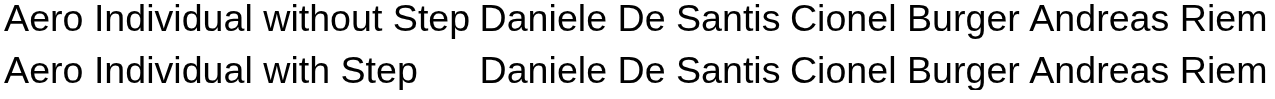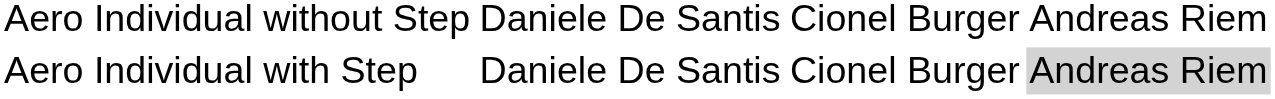Aero Individual with Step | column 4: no background -> lightgrey background
